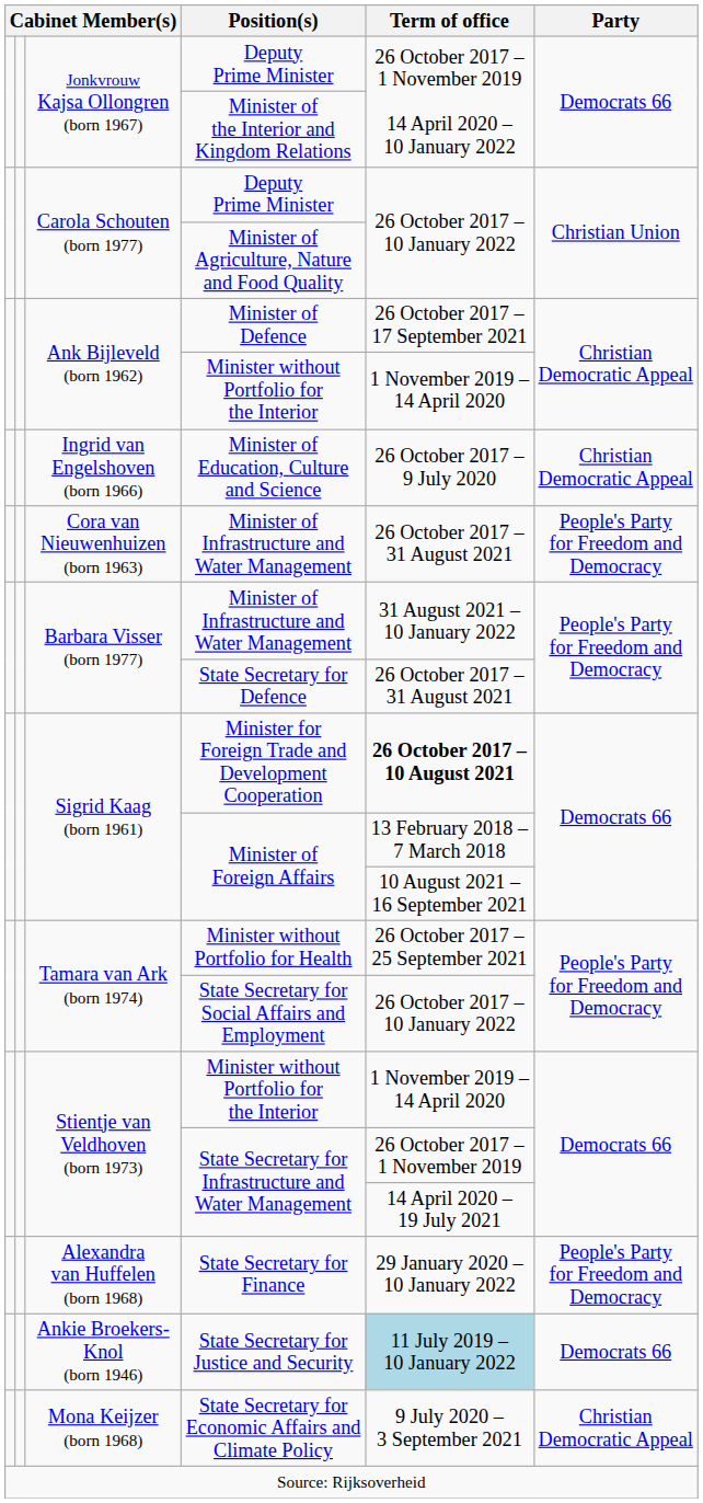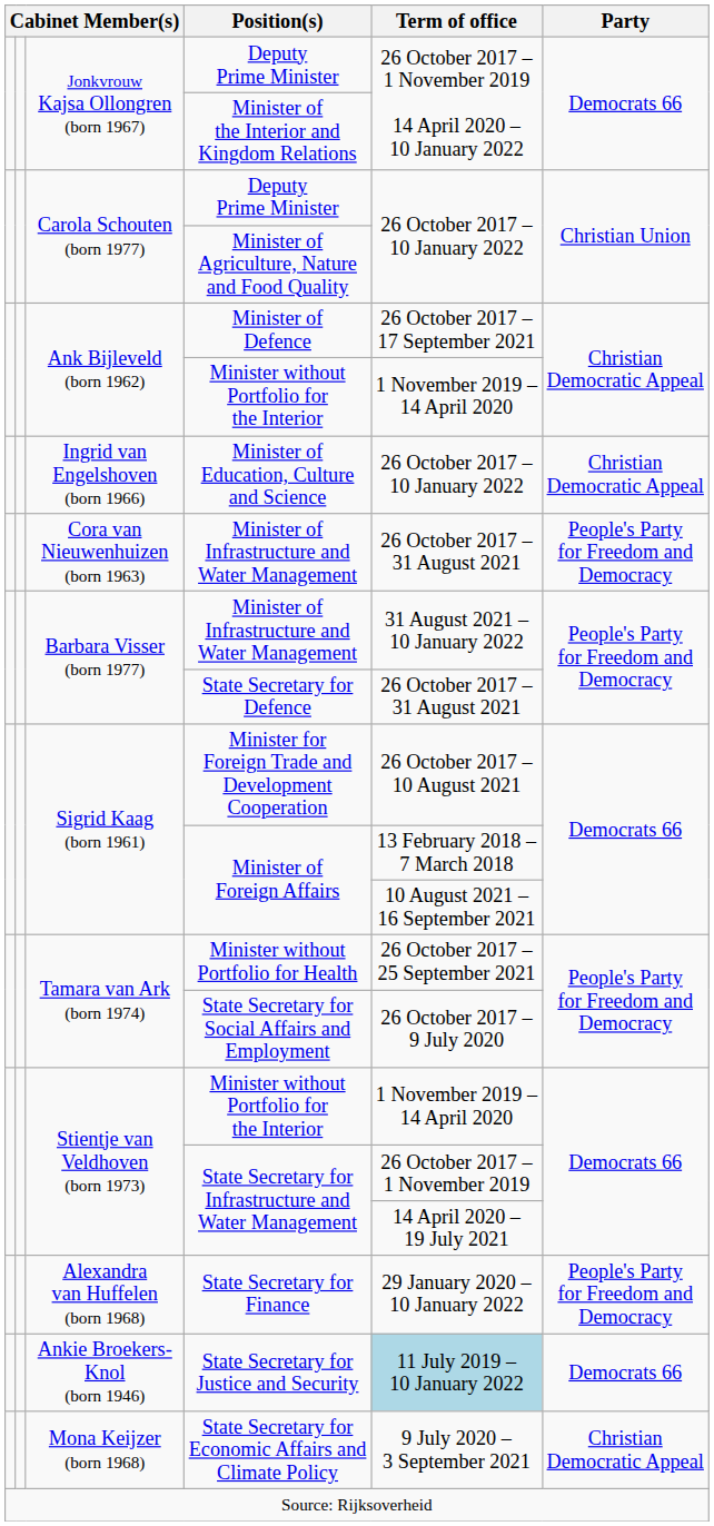Minister of Education, Culture and Science | Term of office: 26 October 2017 – 9 July 2020 -> 26 October 2017 – 10 January 2022
Minister for Foreign Trade and Development Cooperation | Term of office: bold -> normal
State Secretary for Social Affairs and Employment | Term of office: 26 October 2017 – 10 January 2022 -> 26 October 2017 – 9 July 2020
